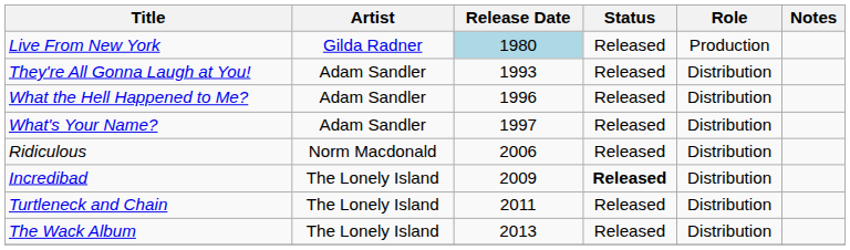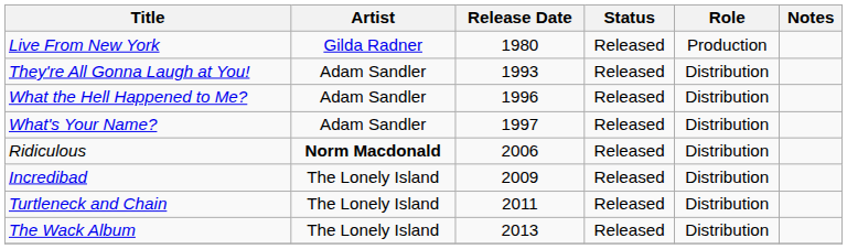Live From New York | Release Date: lightblue background -> no background
Ridiculous | Artist: normal -> bold
Incredibad | Status: bold -> normal
